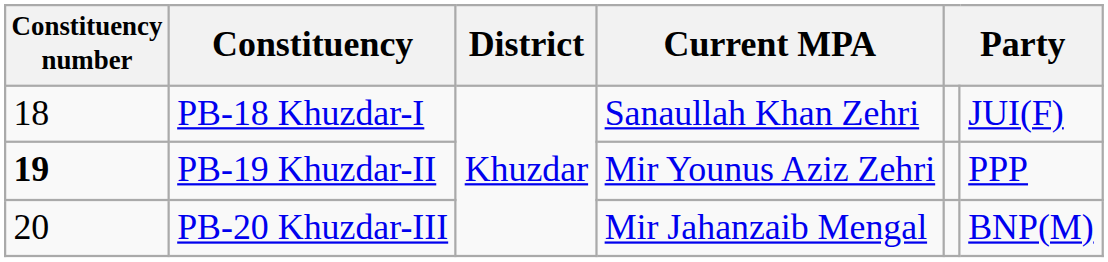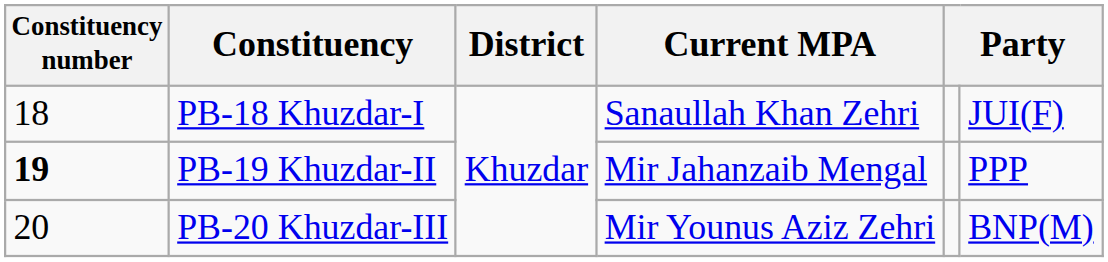PB-19 Khuzdar-II | Current MPA: Mir Younus Aziz Zehri -> Mir Jahanzaib Mengal
PB-20 Khuzdar-III | Current MPA: Mir Jahanzaib Mengal -> Mir Younus Aziz Zehri
